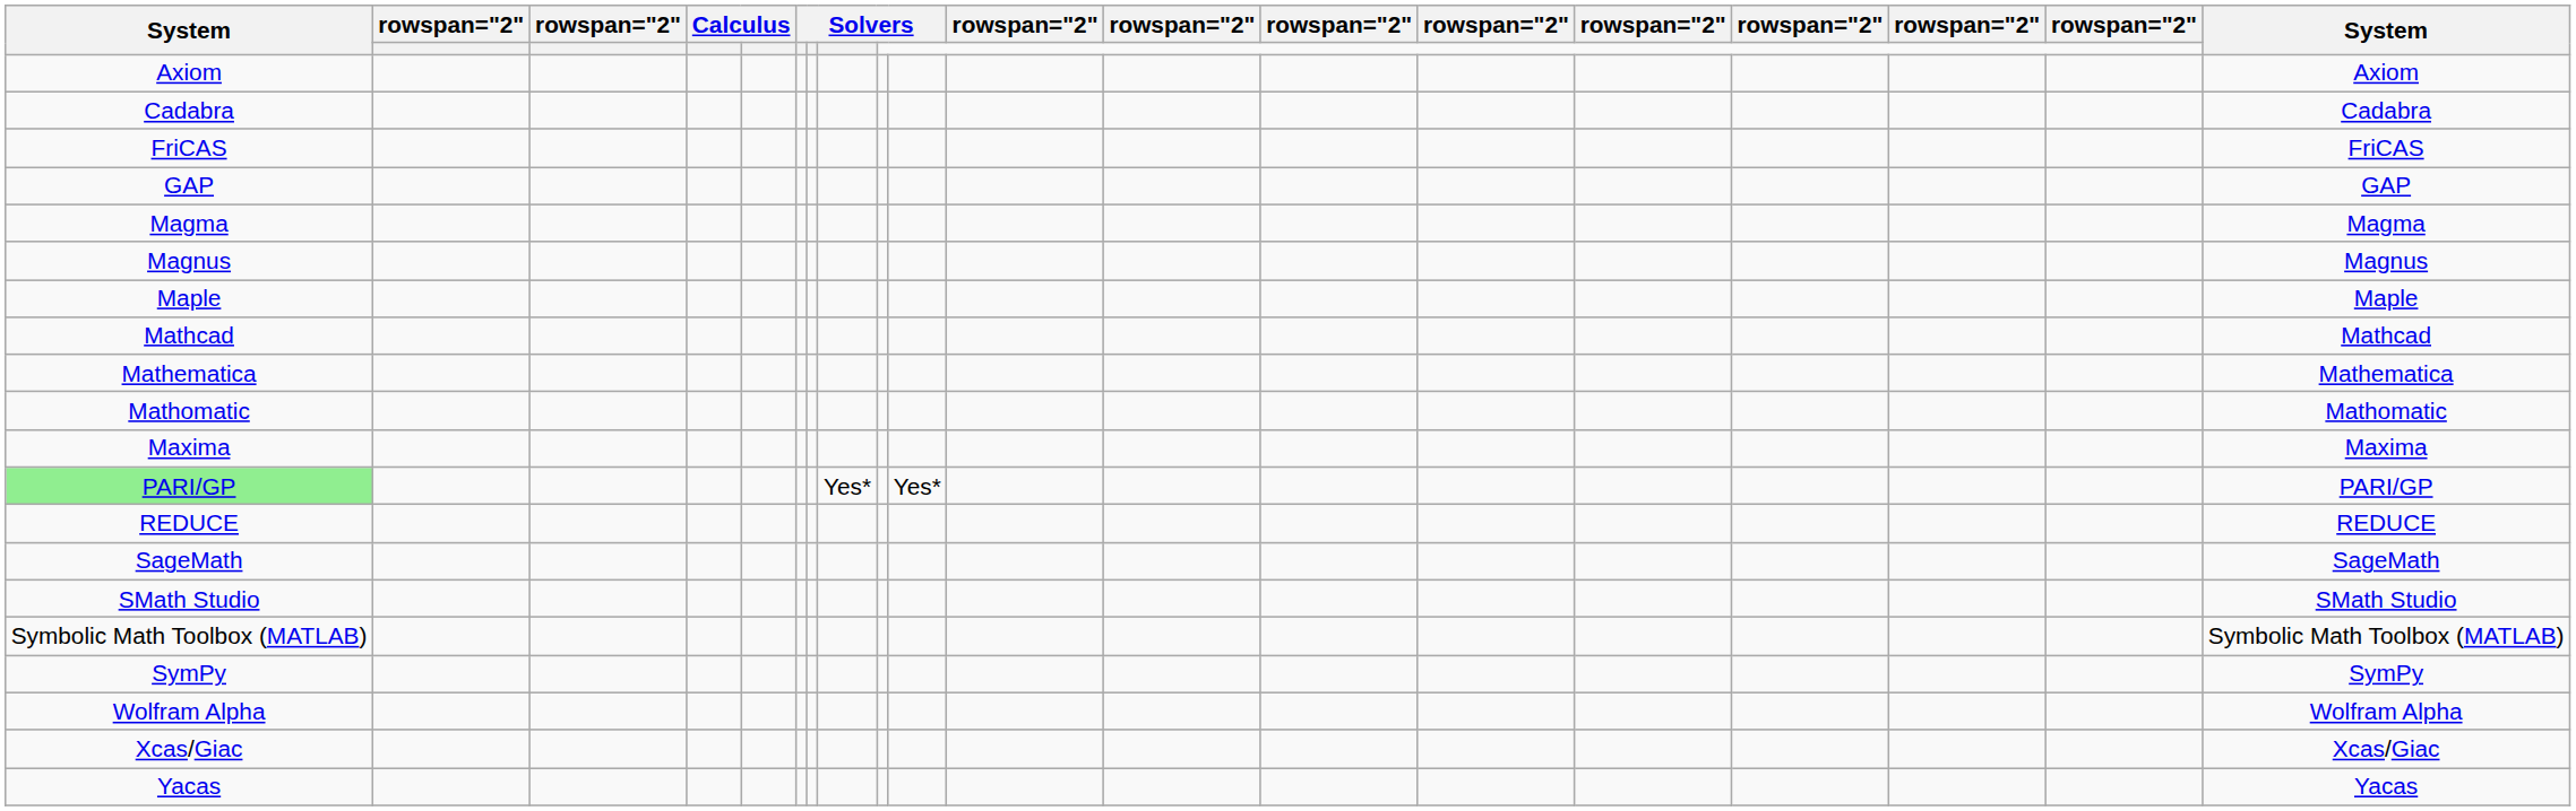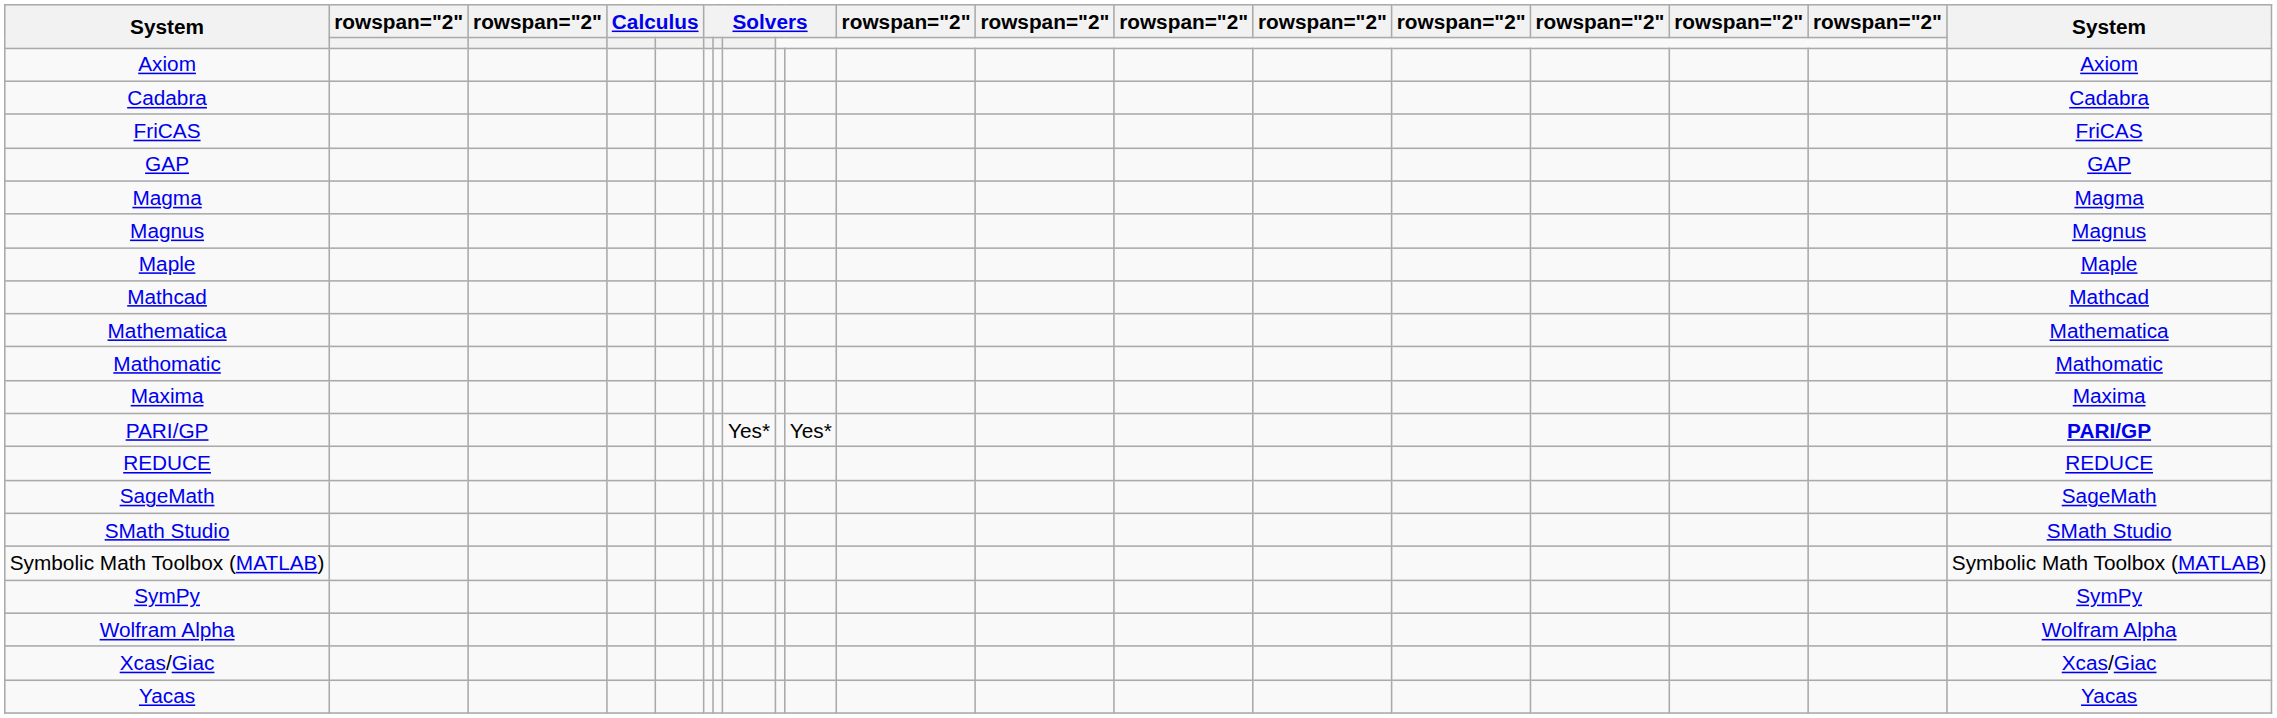row 14 | column 1: lightgreen background -> no background
row 14 | column 19: normal -> bold
